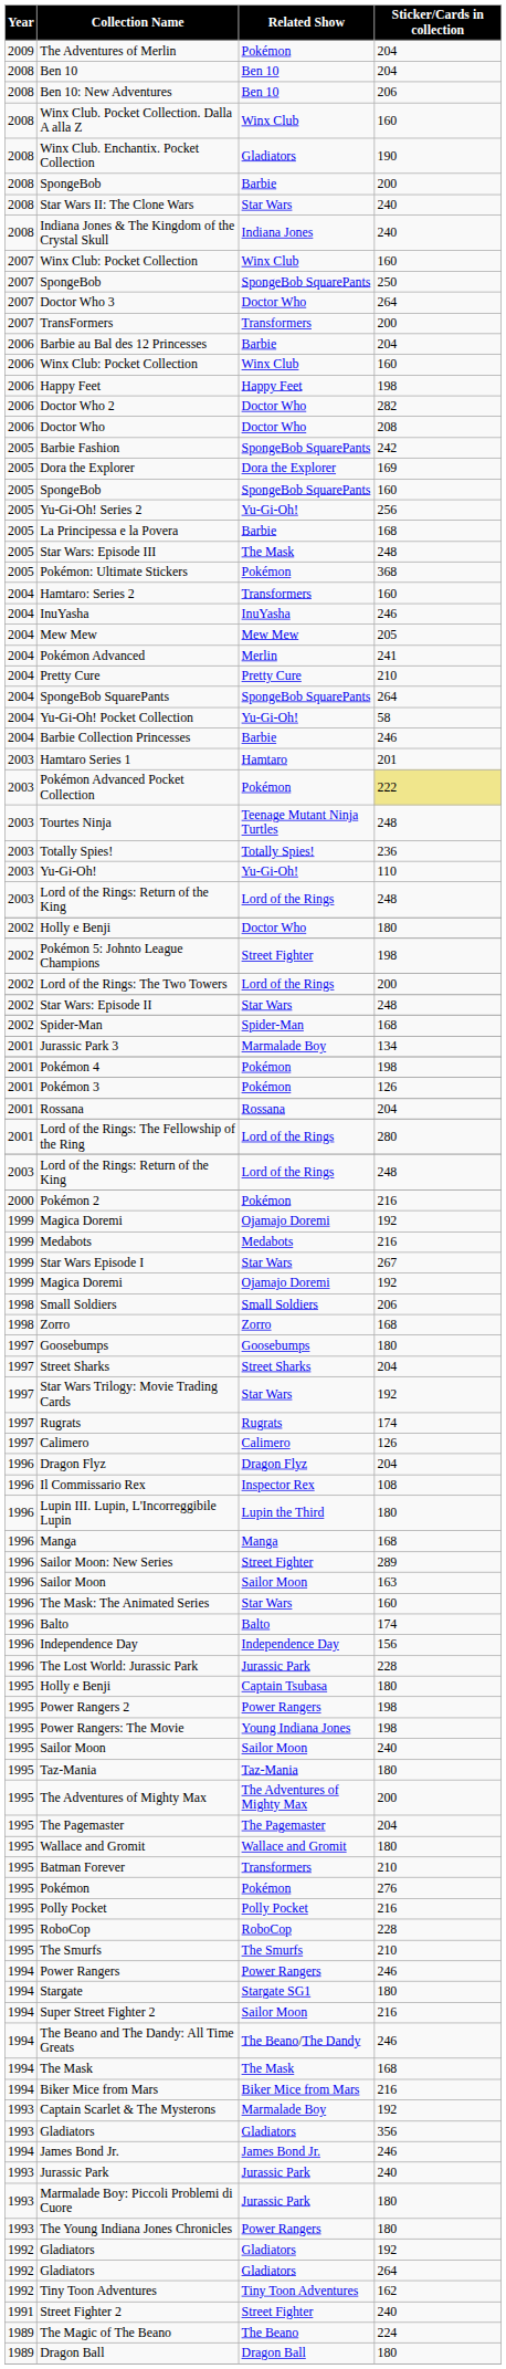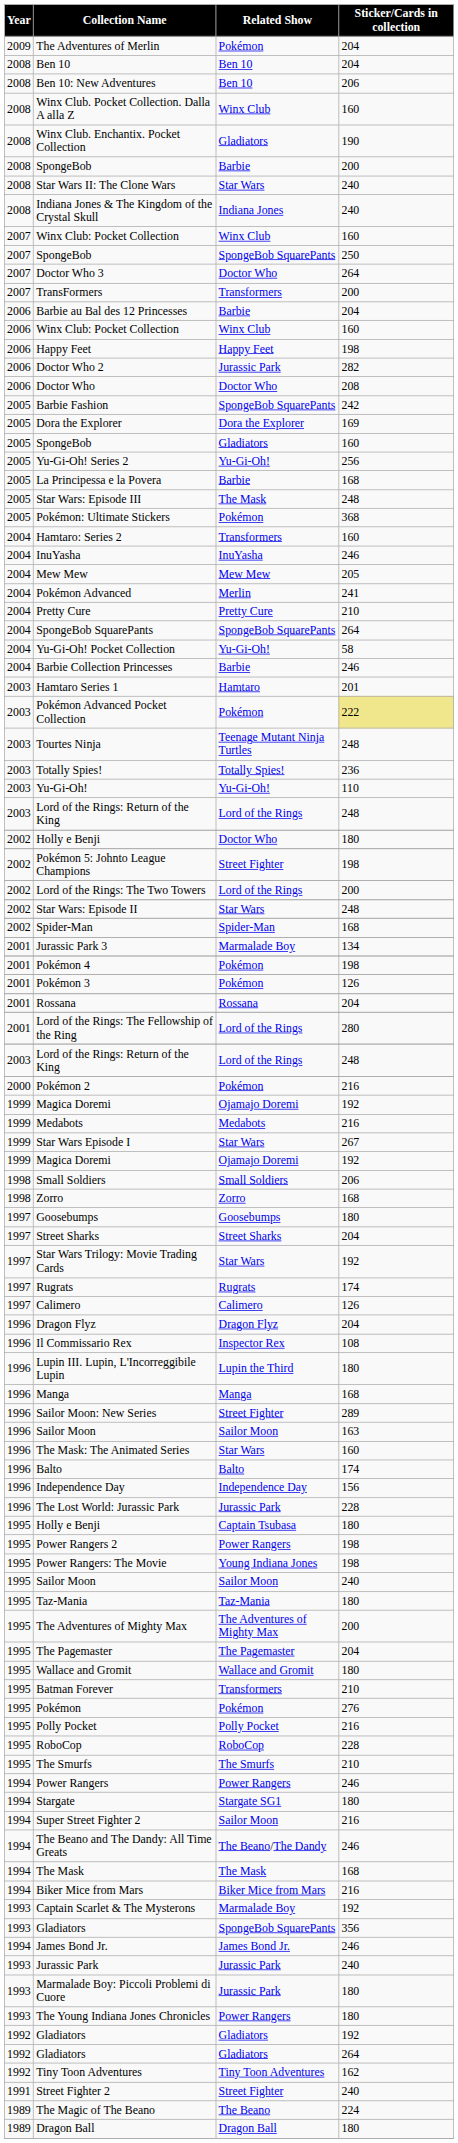Doctor Who 2 | Related Show: Doctor Who -> Jurassic Park
2005 / SpongeBob | Related Show: SpongeBob SquarePants -> Gladiators
1993 / Gladiators | Related Show: Gladiators -> SpongeBob SquarePants
